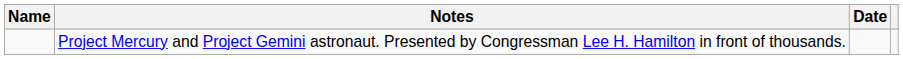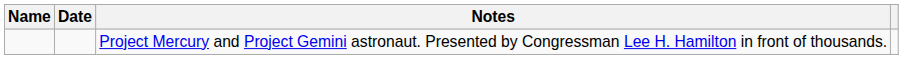columns swapped: Date <-> Notes
